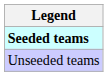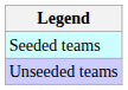row 2 | column 1: bold -> normal
